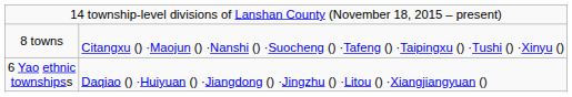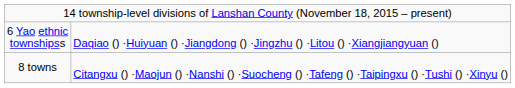rows swapped: 8 towns <-> 6 Yao ethnic townshipss
